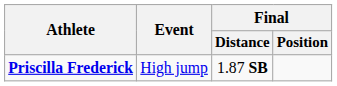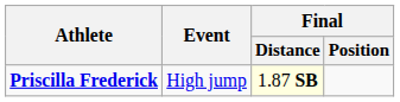Priscilla Frederick | Final / Distance: no background -> lightyellow background
